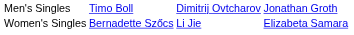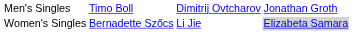Women's Singles | column 4: no background -> lightgrey background
